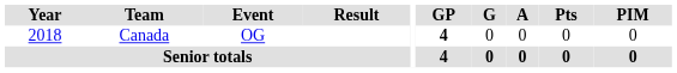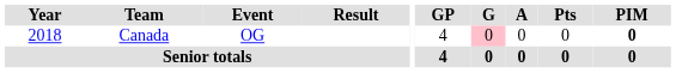Canada | GP: bold -> normal
Canada | G: no background -> pink background
Canada | PIM: normal -> bold
